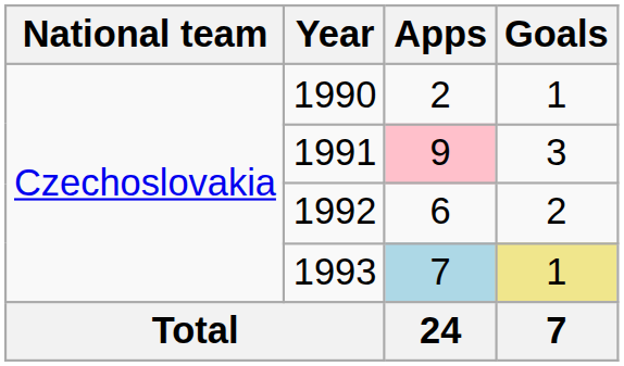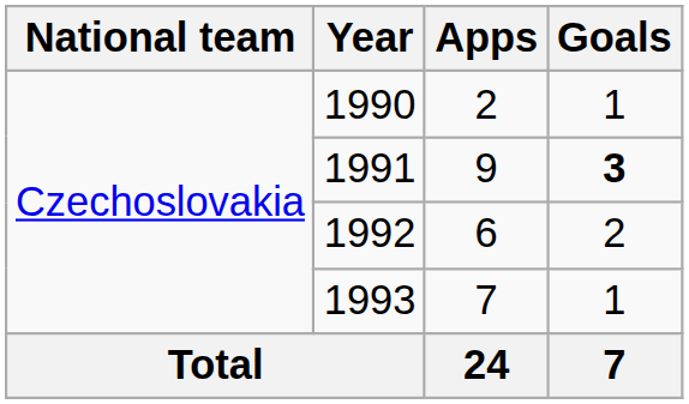1991 | Apps: pink background -> no background
1991 | Goals: normal -> bold
1993 | Apps: lightblue background -> no background
1993 | Goals: khaki background -> no background
